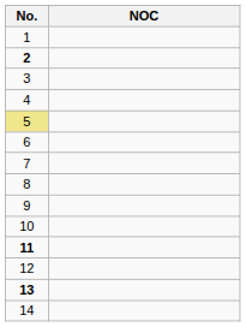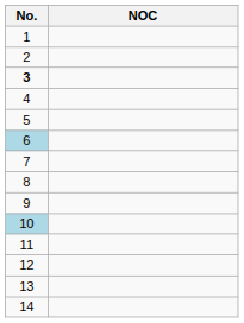2 | No.: bold -> normal
3 | No.: normal -> bold
5 | No.: khaki background -> no background
6 | No.: no background -> lightblue background
10 | No.: no background -> lightblue background
11 | No.: bold -> normal
13 | No.: bold -> normal
